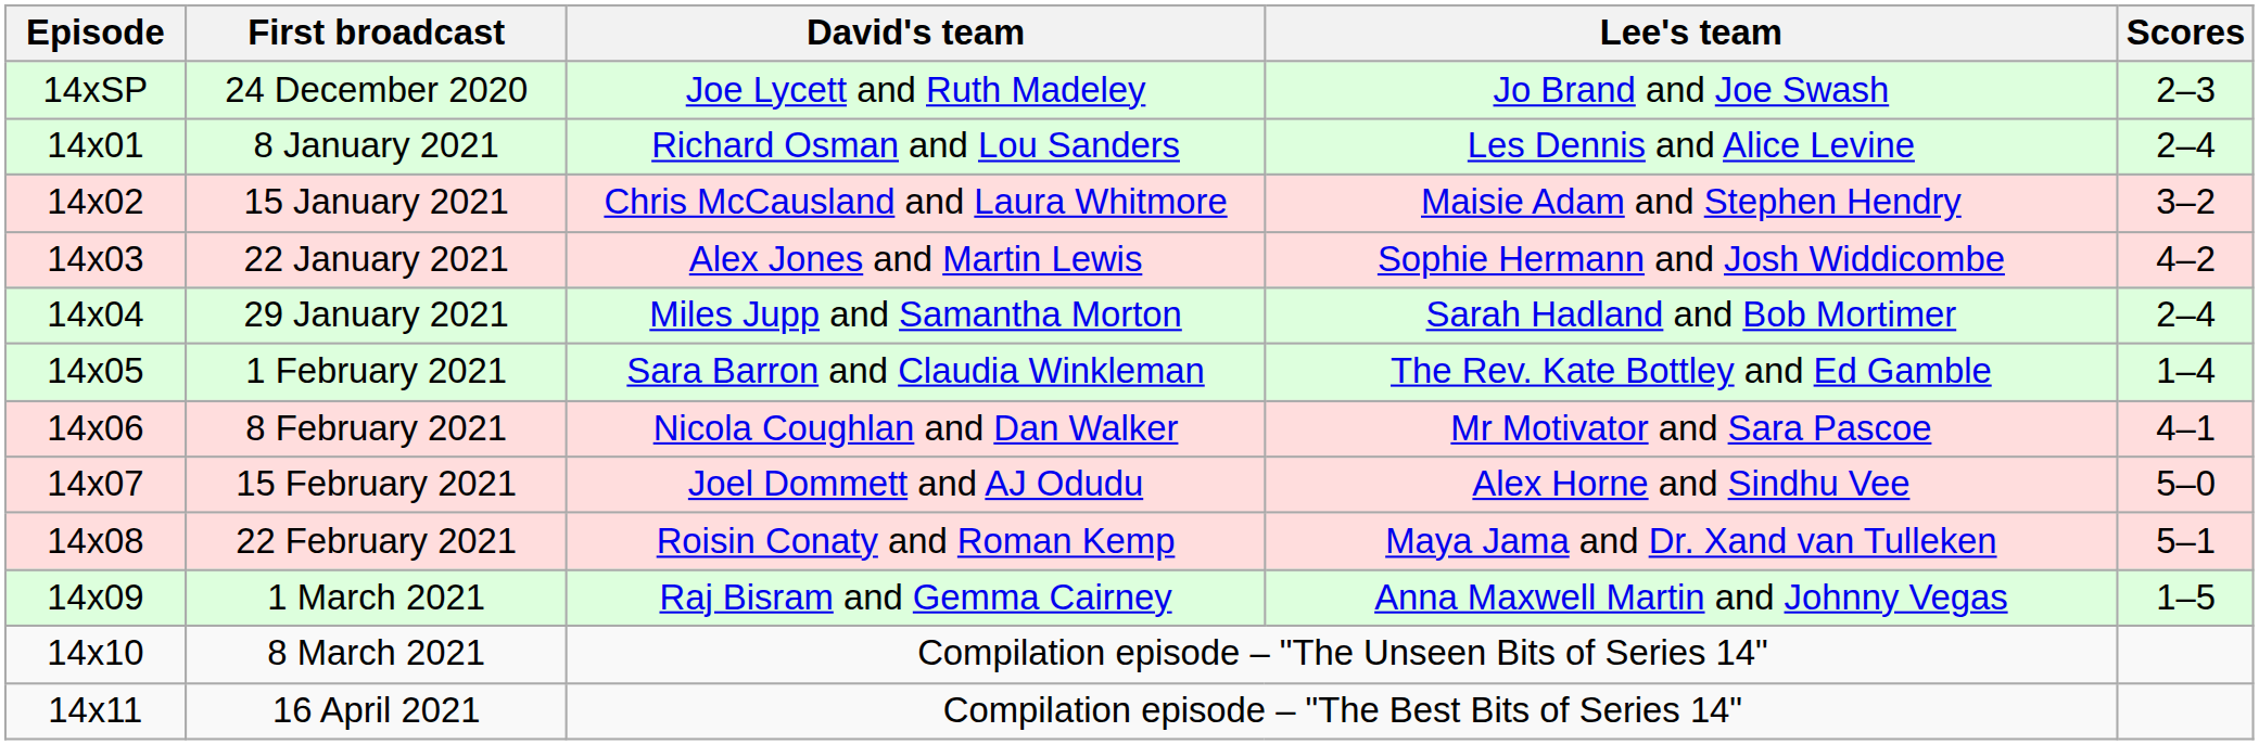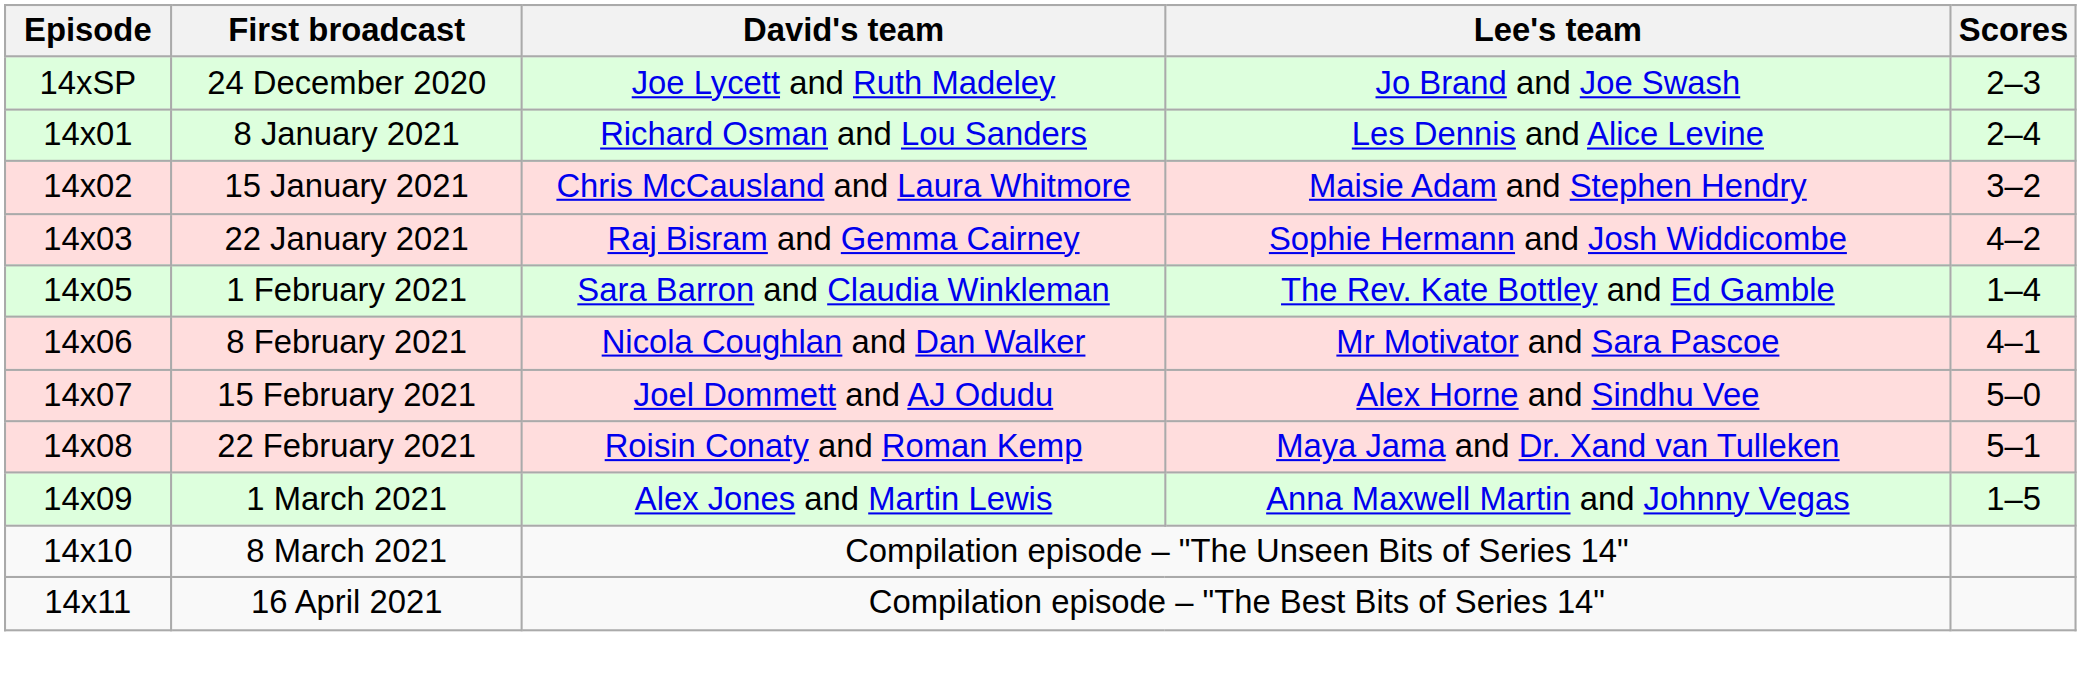22 January 2021 | David's team: Alex Jones and Martin Lewis -> Raj Bisram and Gemma Cairney
- row: 14x04 | 29 January 2021 | Miles Jupp and Samantha Morton | Sarah Hadland and Bob Mortimer | 2–4
1 March 2021 | David's team: Raj Bisram and Gemma Cairney -> Alex Jones and Martin Lewis
